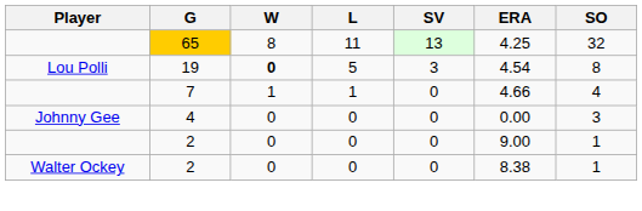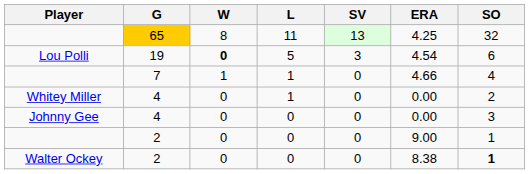Lou Polli | SO: 8 -> 6
+ row: Whitey Miller | 4 | 0 | 1 | 0 | 0.00 | 2
Walter Ockey | SO: normal -> bold
